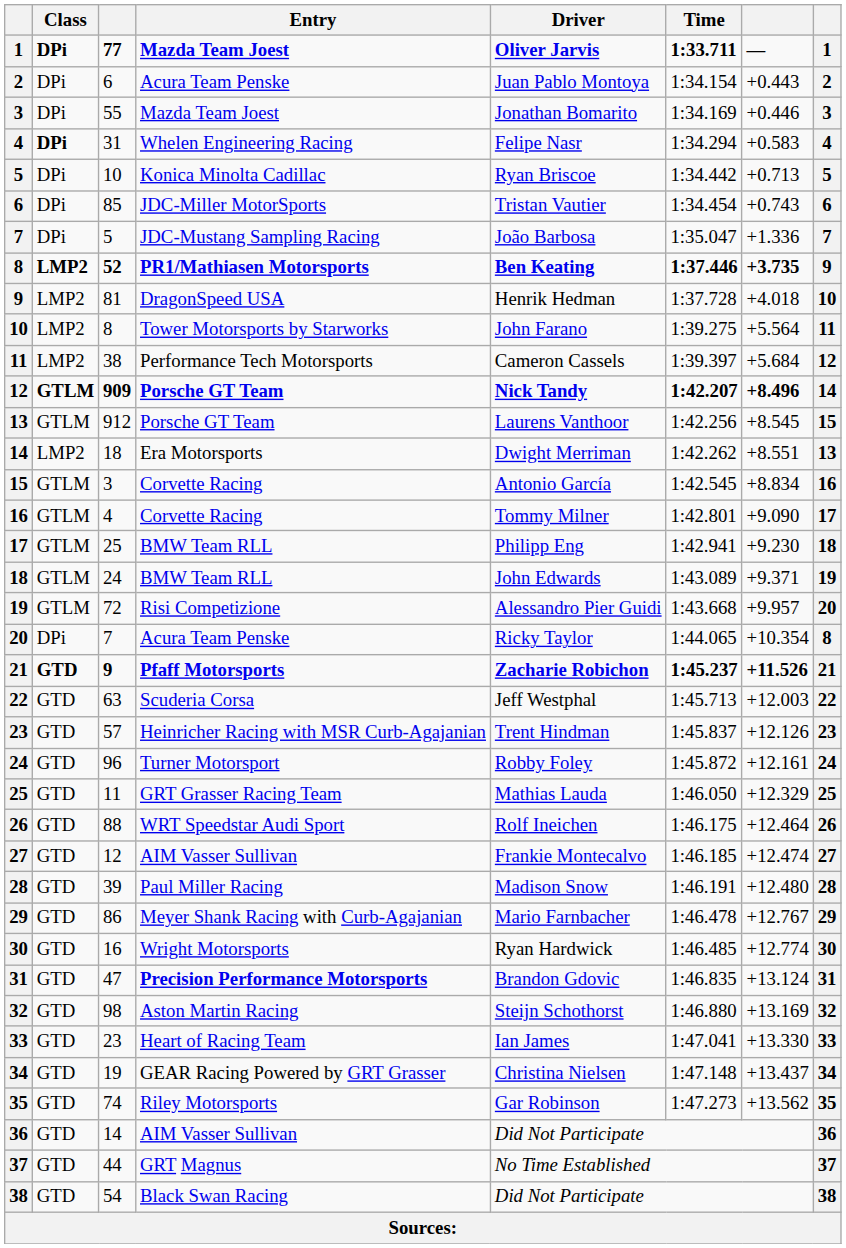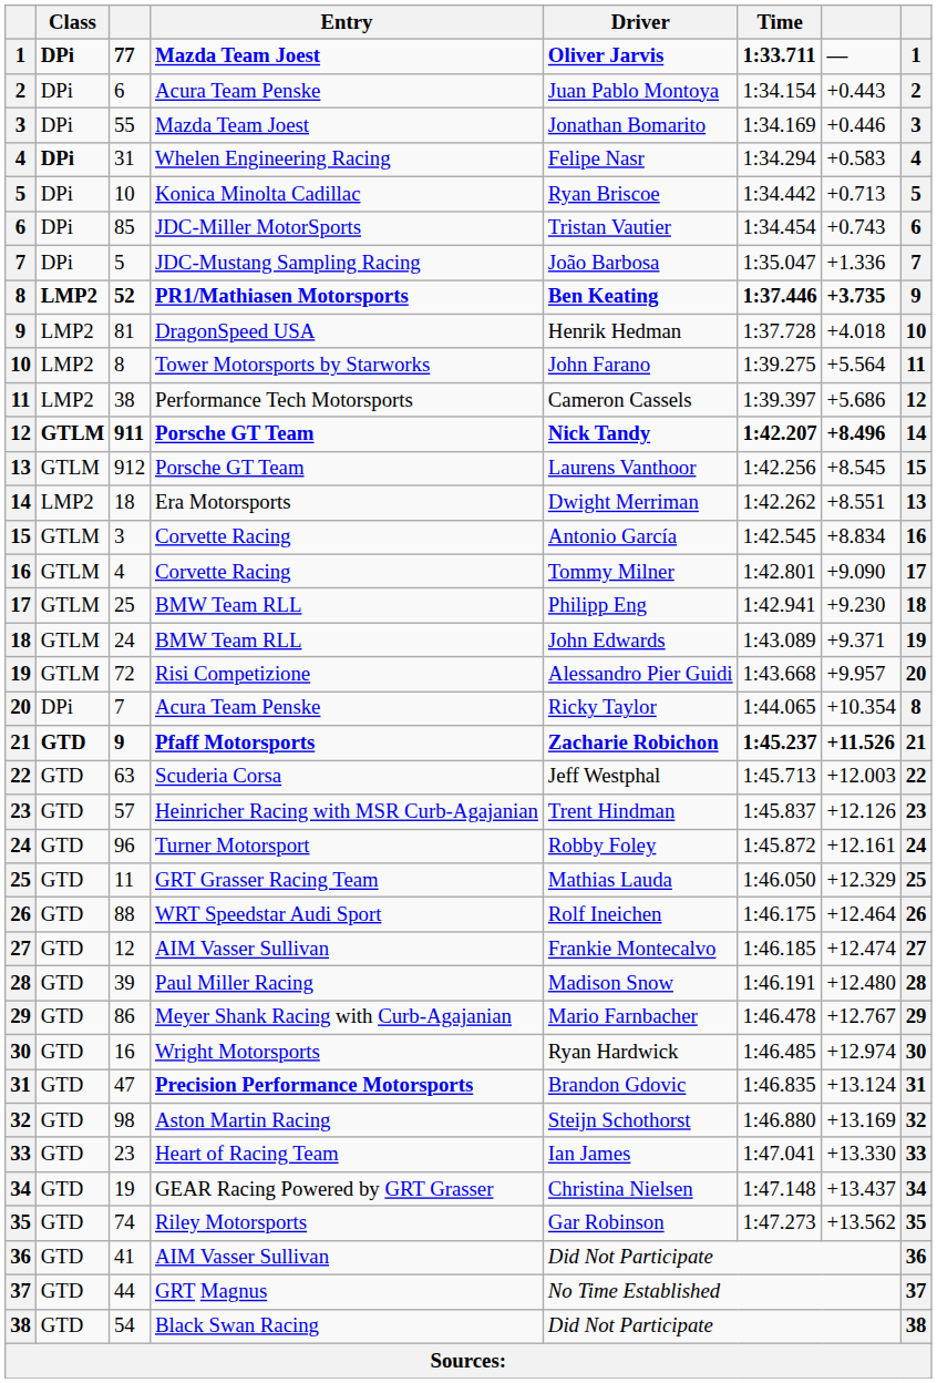row 12 | column 7: +5.684 -> +5.686
row 13 | column 3: 909 -> 911
row 31 | column 7: +12.774 -> +12.974
row 37 | column 3: 14 -> 41
